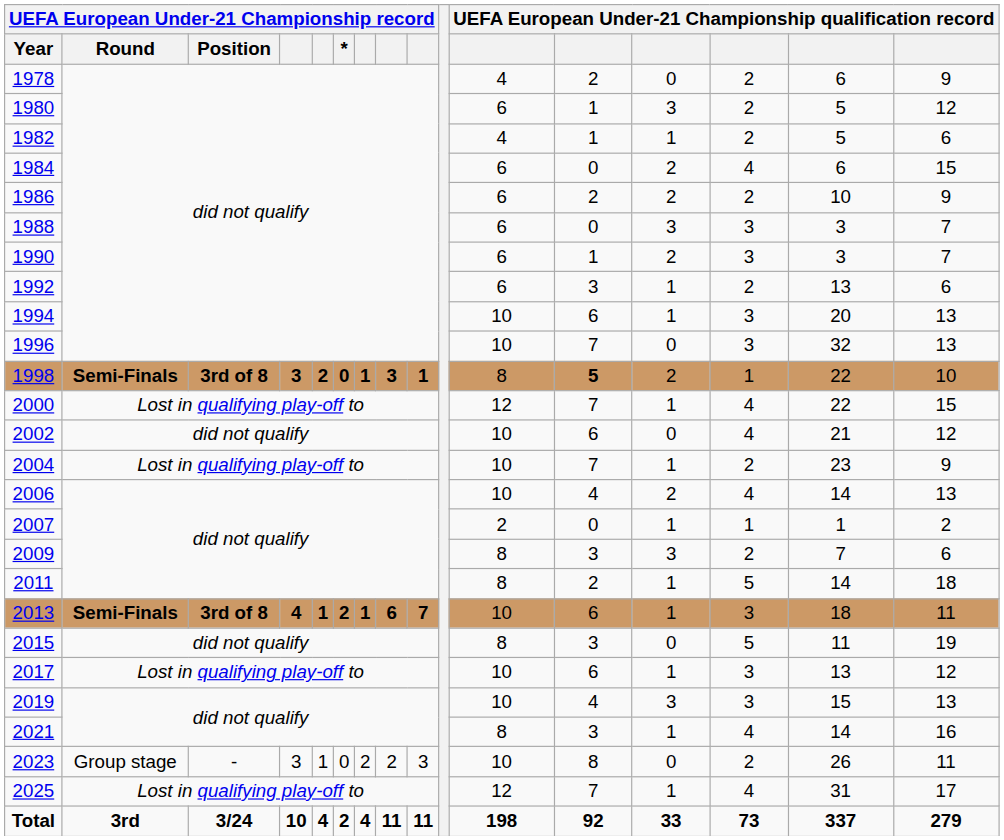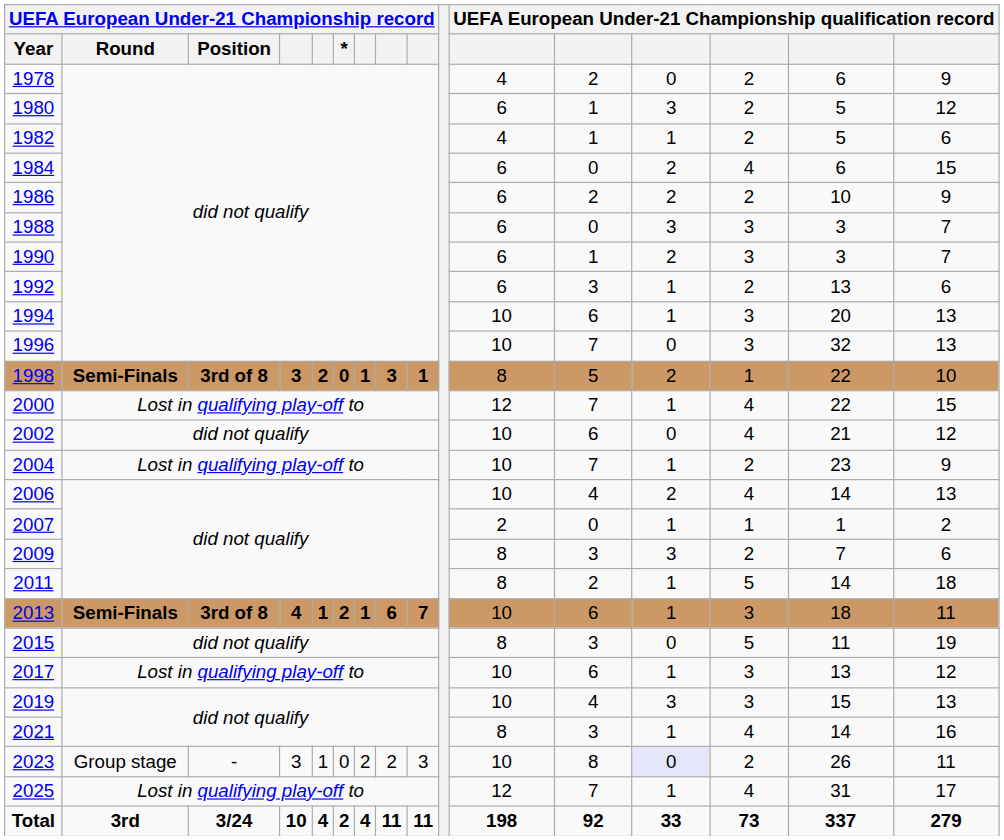1998 | column 12: bold -> normal
2023 | column 13: no background -> lavender background
